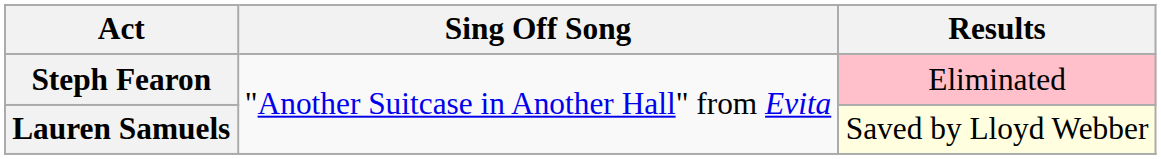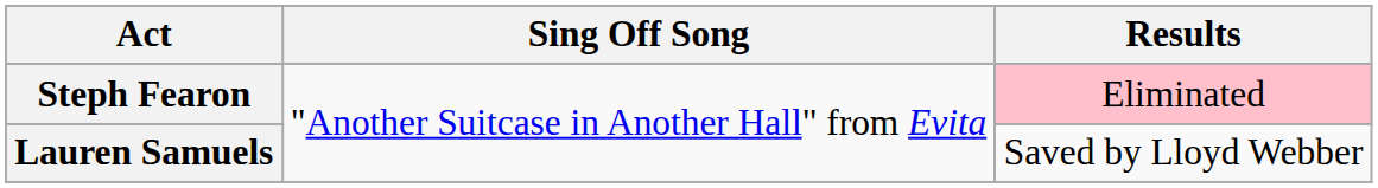Lauren Samuels | Results: lightyellow background -> no background
